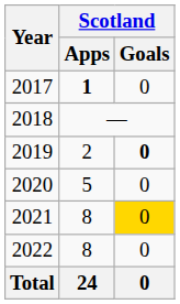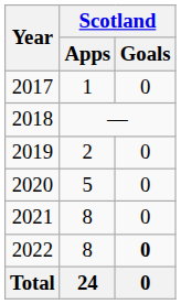2017 | Scotland / Apps: bold -> normal
2019 | Scotland / Goals: bold -> normal
2021 | Scotland / Goals: gold background -> no background
2022 | Scotland / Goals: normal -> bold
